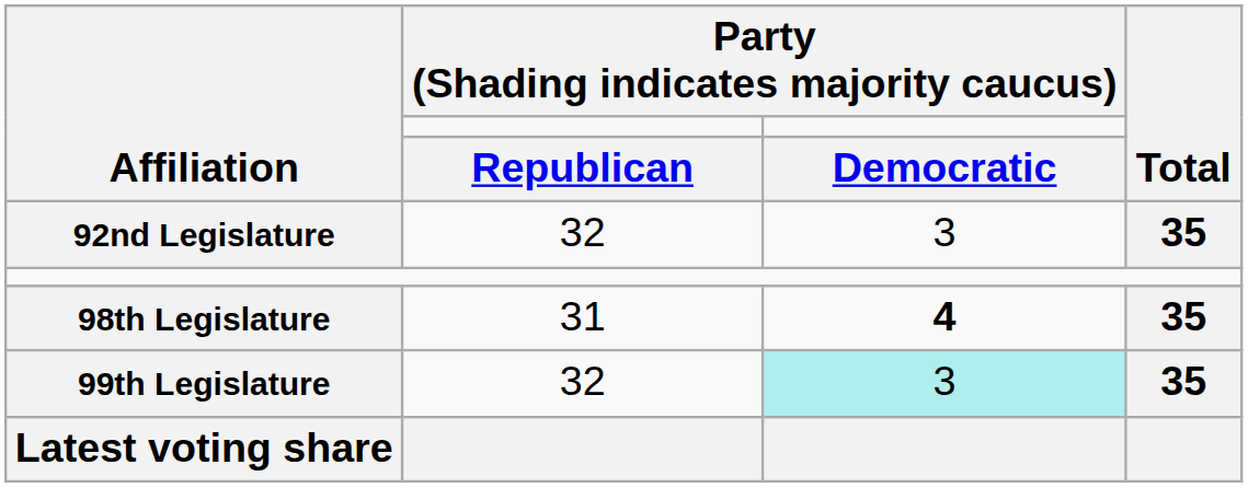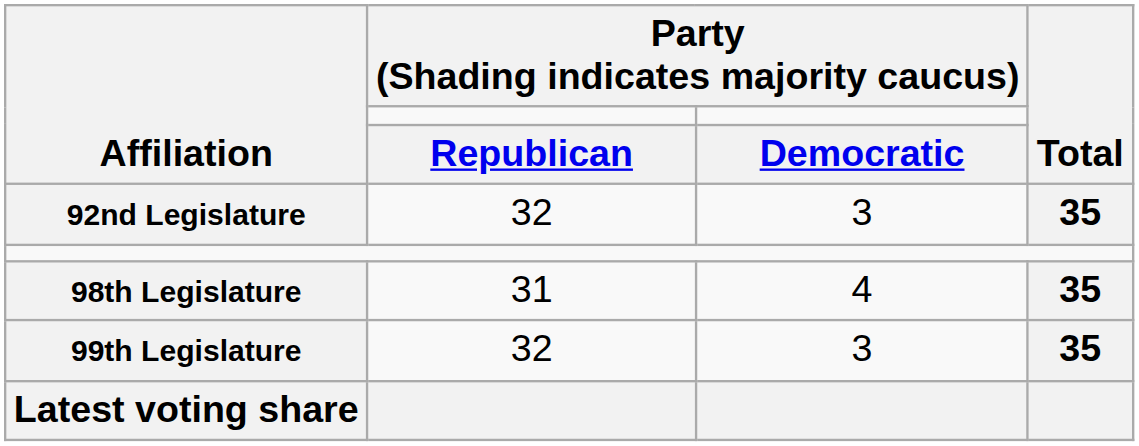98th Legislature | column 3: bold -> normal
99th Legislature | column 3: paleturquoise background -> no background
